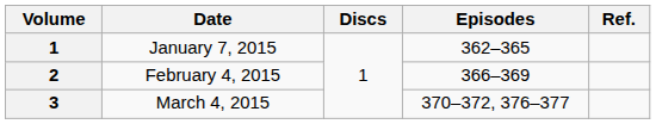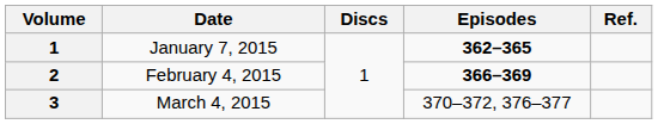January 7, 2015 | Episodes: normal -> bold
February 4, 2015 | Episodes: normal -> bold
